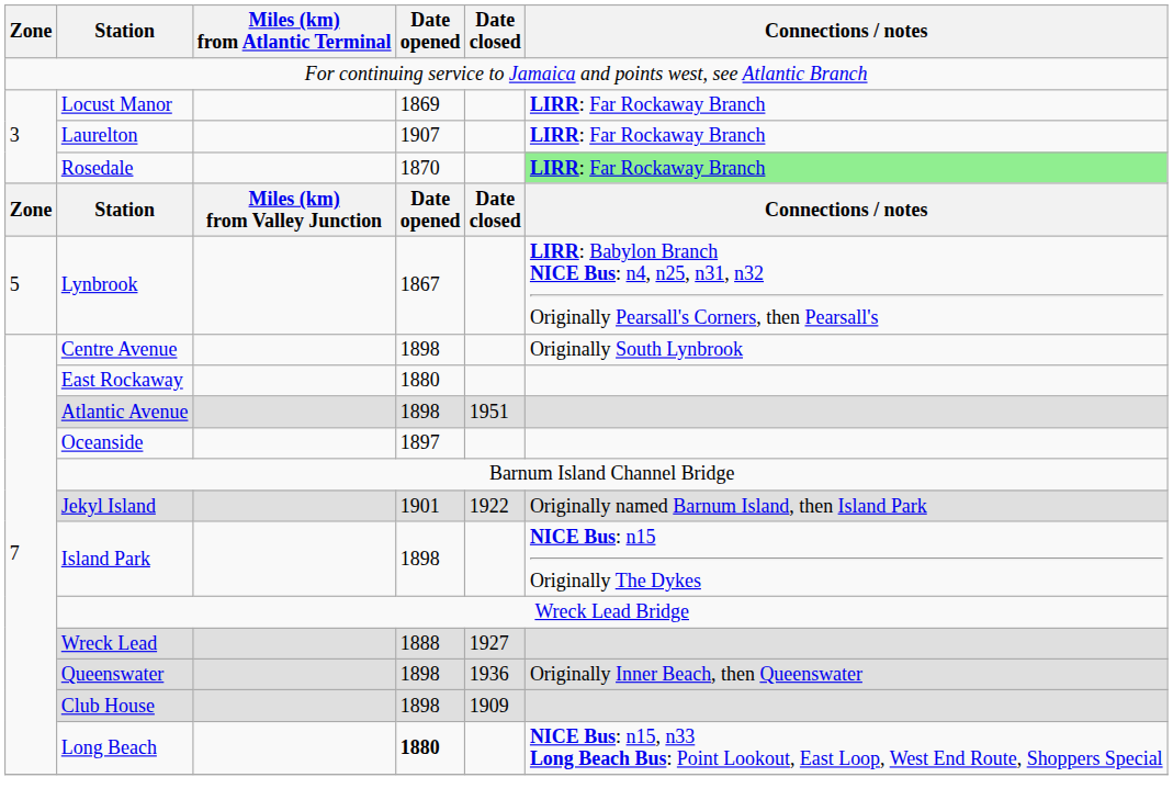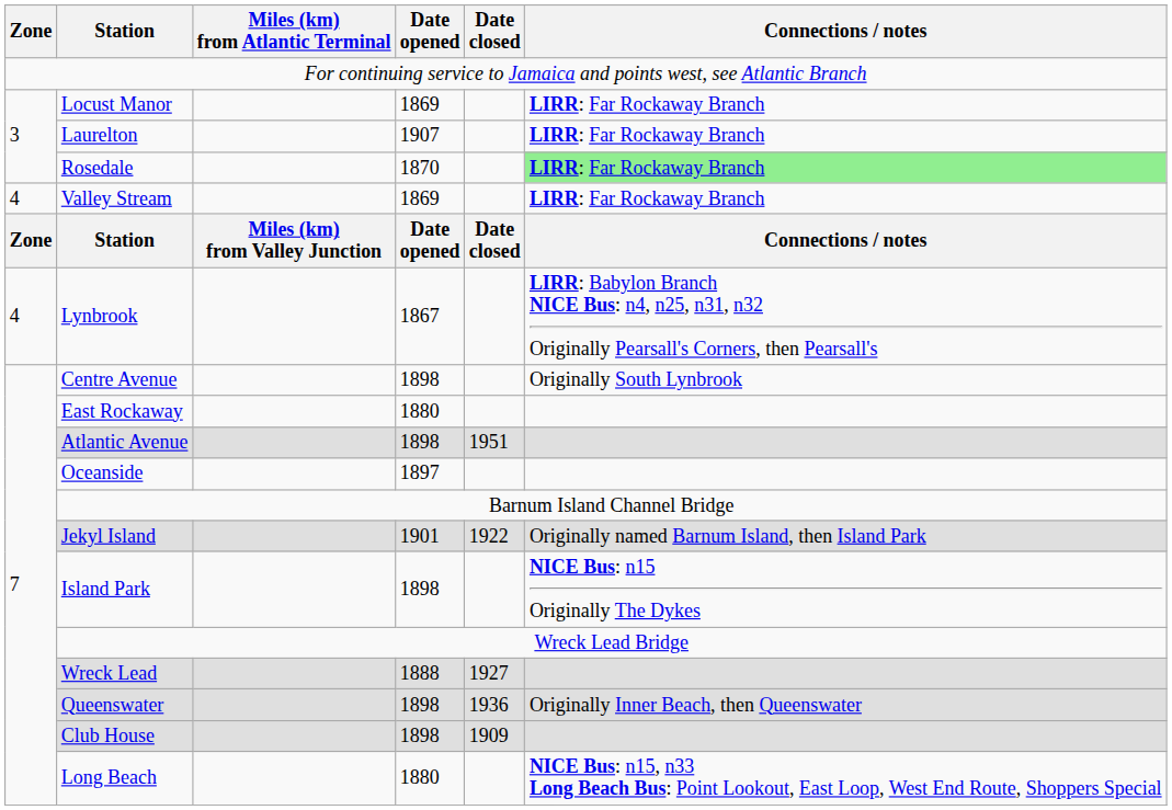+ row: 4 | Valley Stream | 1869 | LIRR: Far Rockaway Branch
Lynbrook | Zone: 5 -> 4
Long Beach | Date opened: bold -> normal
